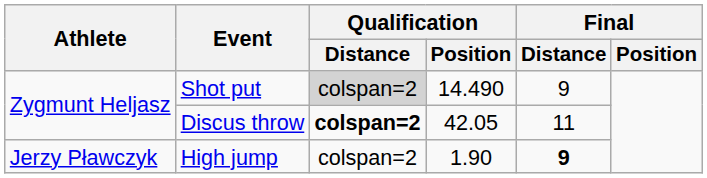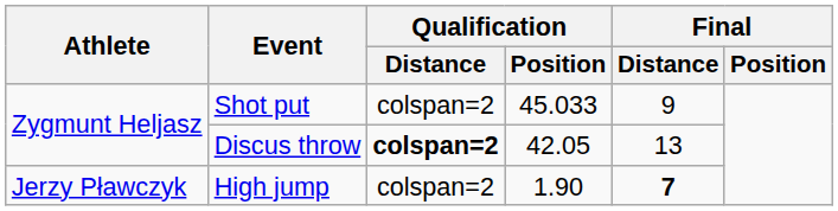Shot put | Qualification / Distance: lightgrey background -> no background
Shot put | Qualification / Position: 14.490 -> 45.033
Discus throw | Final / Distance: 11 -> 13
High jump | Final / Distance: 9 -> 7
